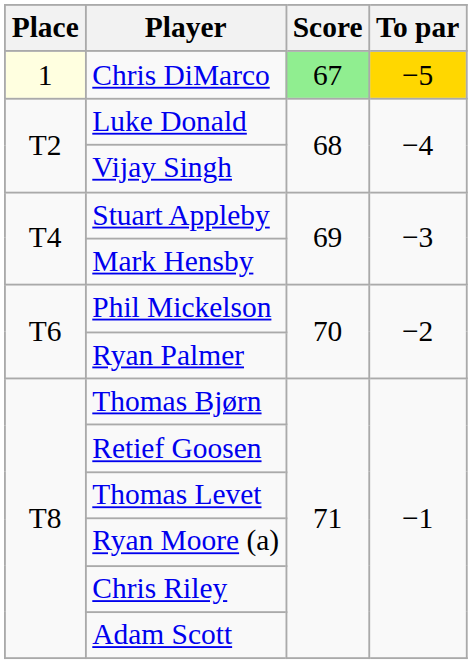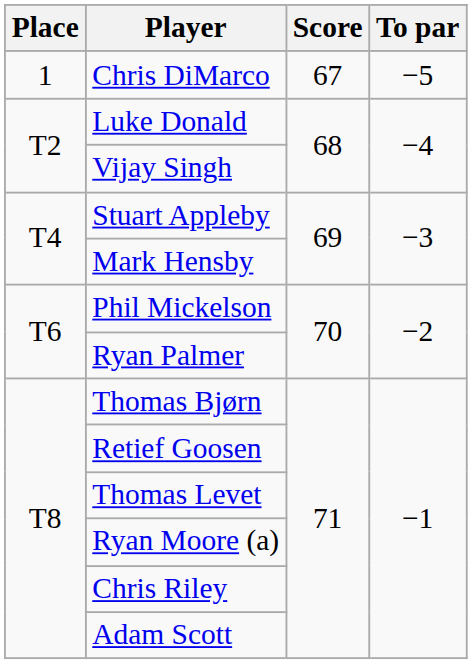Chris DiMarco | Place: lightyellow background -> no background
Chris DiMarco | Score: lightgreen background -> no background
Chris DiMarco | To par: gold background -> no background
